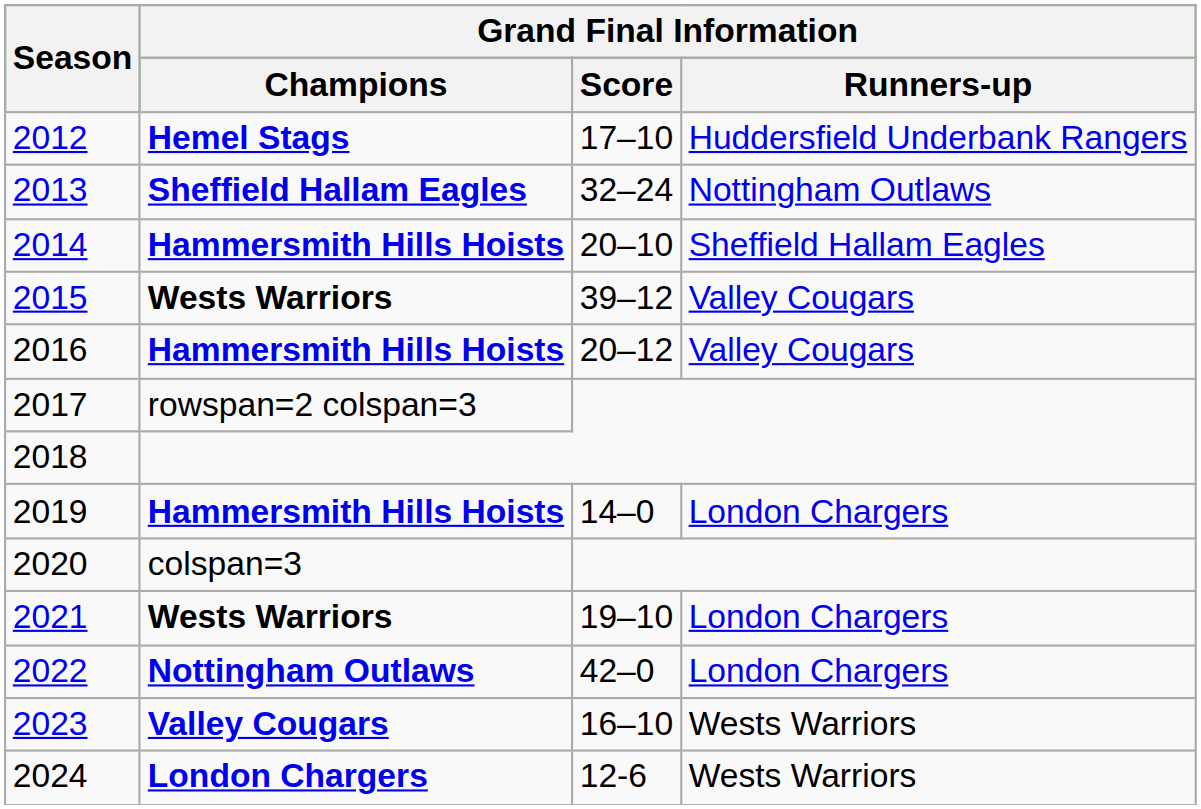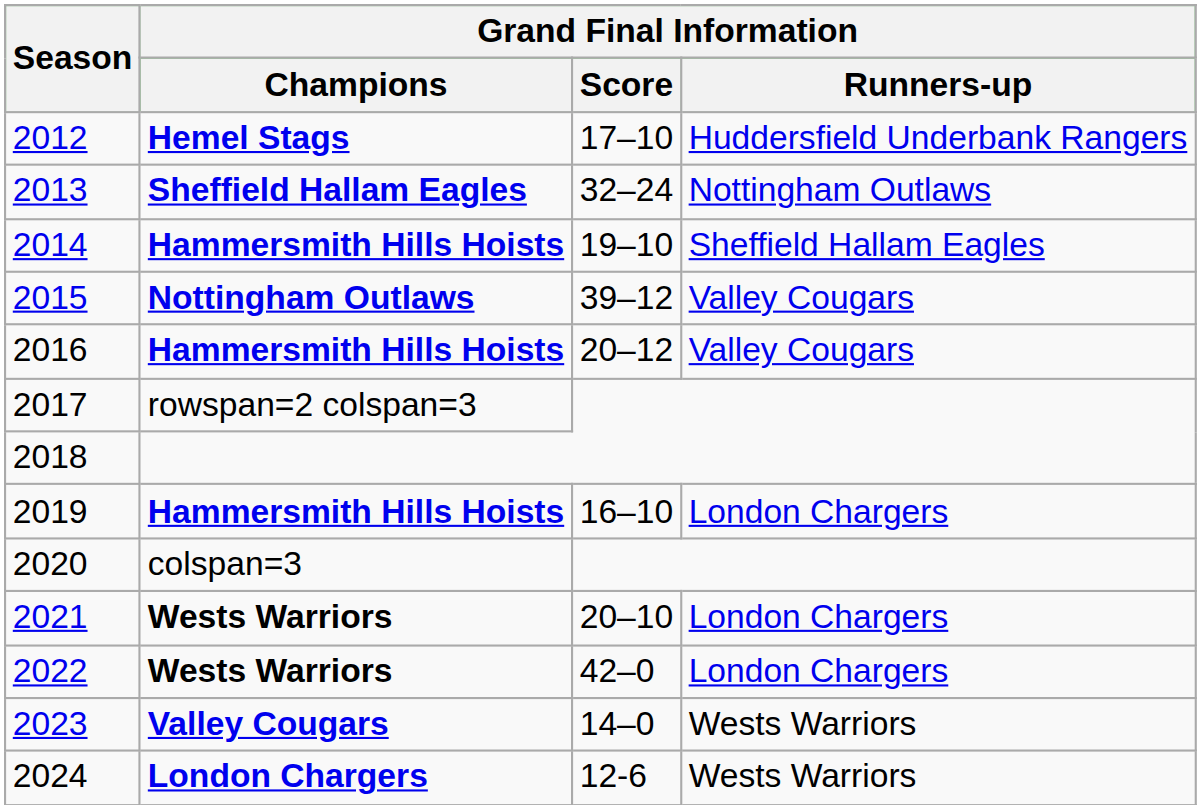2014 | Grand Final Information / Score: 20–10 -> 19–10
2015 | Grand Final Information / Champions: Wests Warriors -> Nottingham Outlaws
2019 | Grand Final Information / Score: 14–0 -> 16–10
2021 | Grand Final Information / Score: 19–10 -> 20–10
2022 | Grand Final Information / Champions: Nottingham Outlaws -> Wests Warriors
2023 | Grand Final Information / Score: 16–10 -> 14–0
